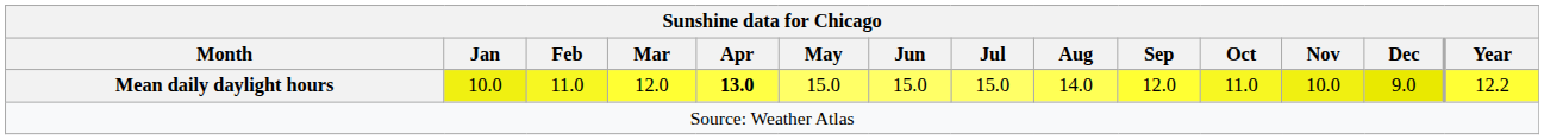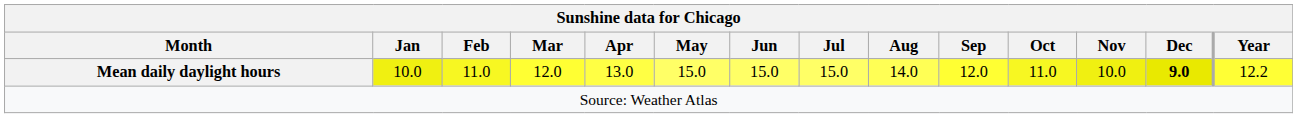row 3 | Apr: bold -> normal
row 3 | Dec: normal -> bold
